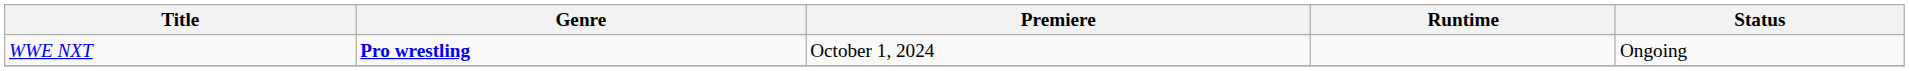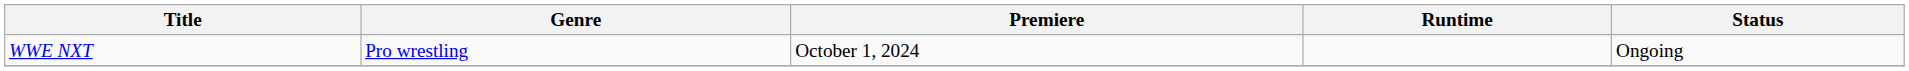WWE NXT | Genre: bold -> normal
